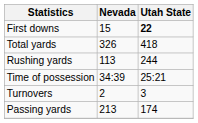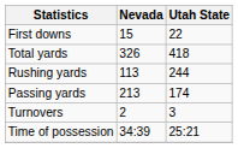First downs | Utah State: bold -> normal
rows swapped: Passing yards <-> Time of possession
